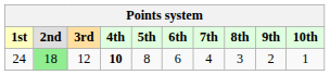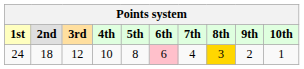24 | 2nd: lightgreen background -> no background
24 | 4th: bold -> normal
24 | 6th: no background -> pink background
24 | 8th: no background -> gold background
